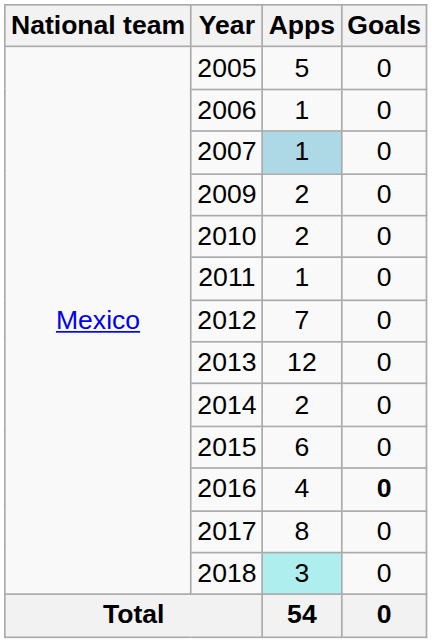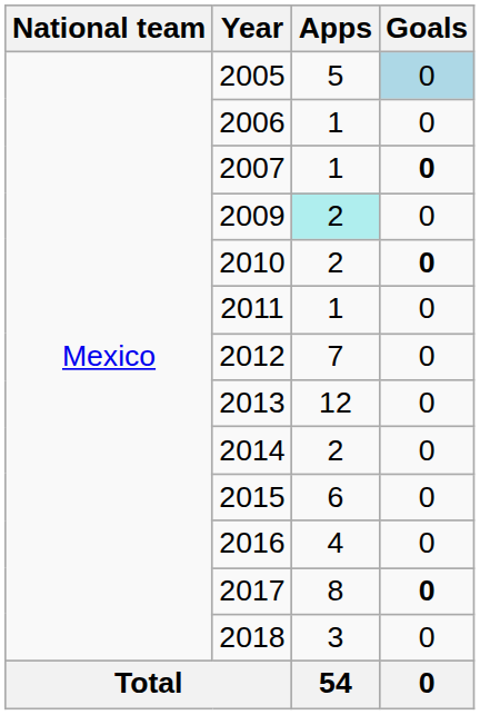2005 | Goals: no background -> lightblue background
2007 | Apps: lightblue background -> no background
2007 | Goals: normal -> bold
2009 | Apps: no background -> paleturquoise background
2010 | Goals: normal -> bold
2016 | Goals: bold -> normal
2017 | Goals: normal -> bold
2018 | Apps: paleturquoise background -> no background
